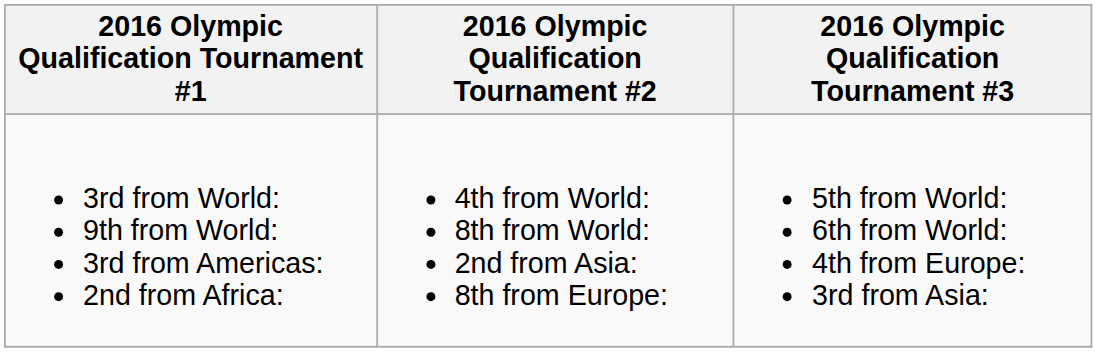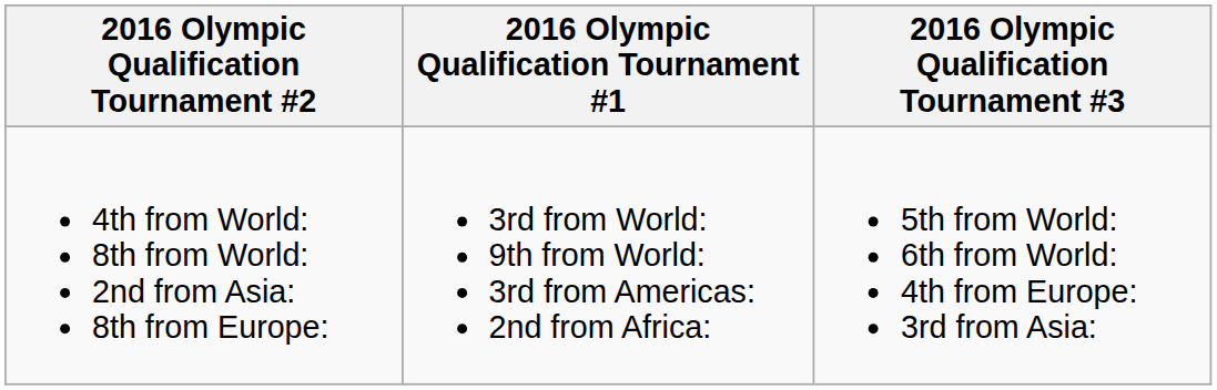columns swapped: 2016 Olympic Qualification Tournament #1 <-> 2016 Olympic Qualification Tournament #2
